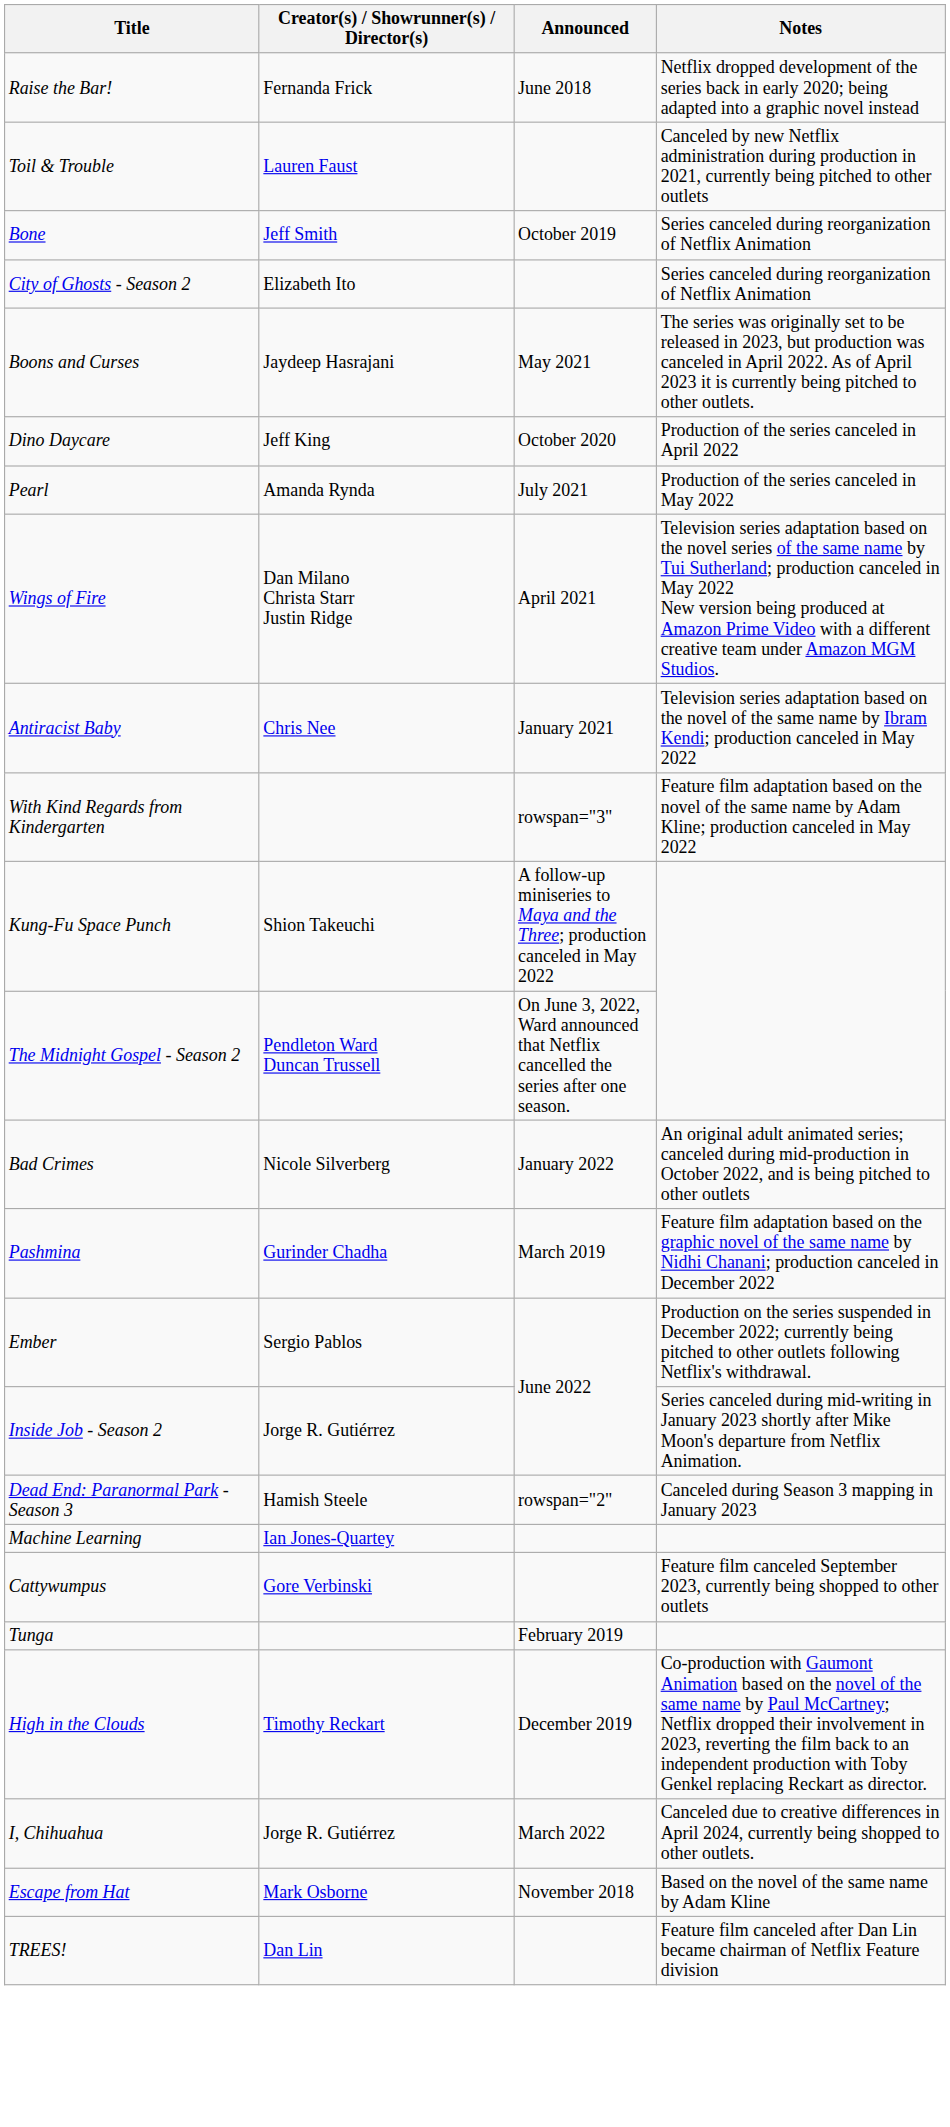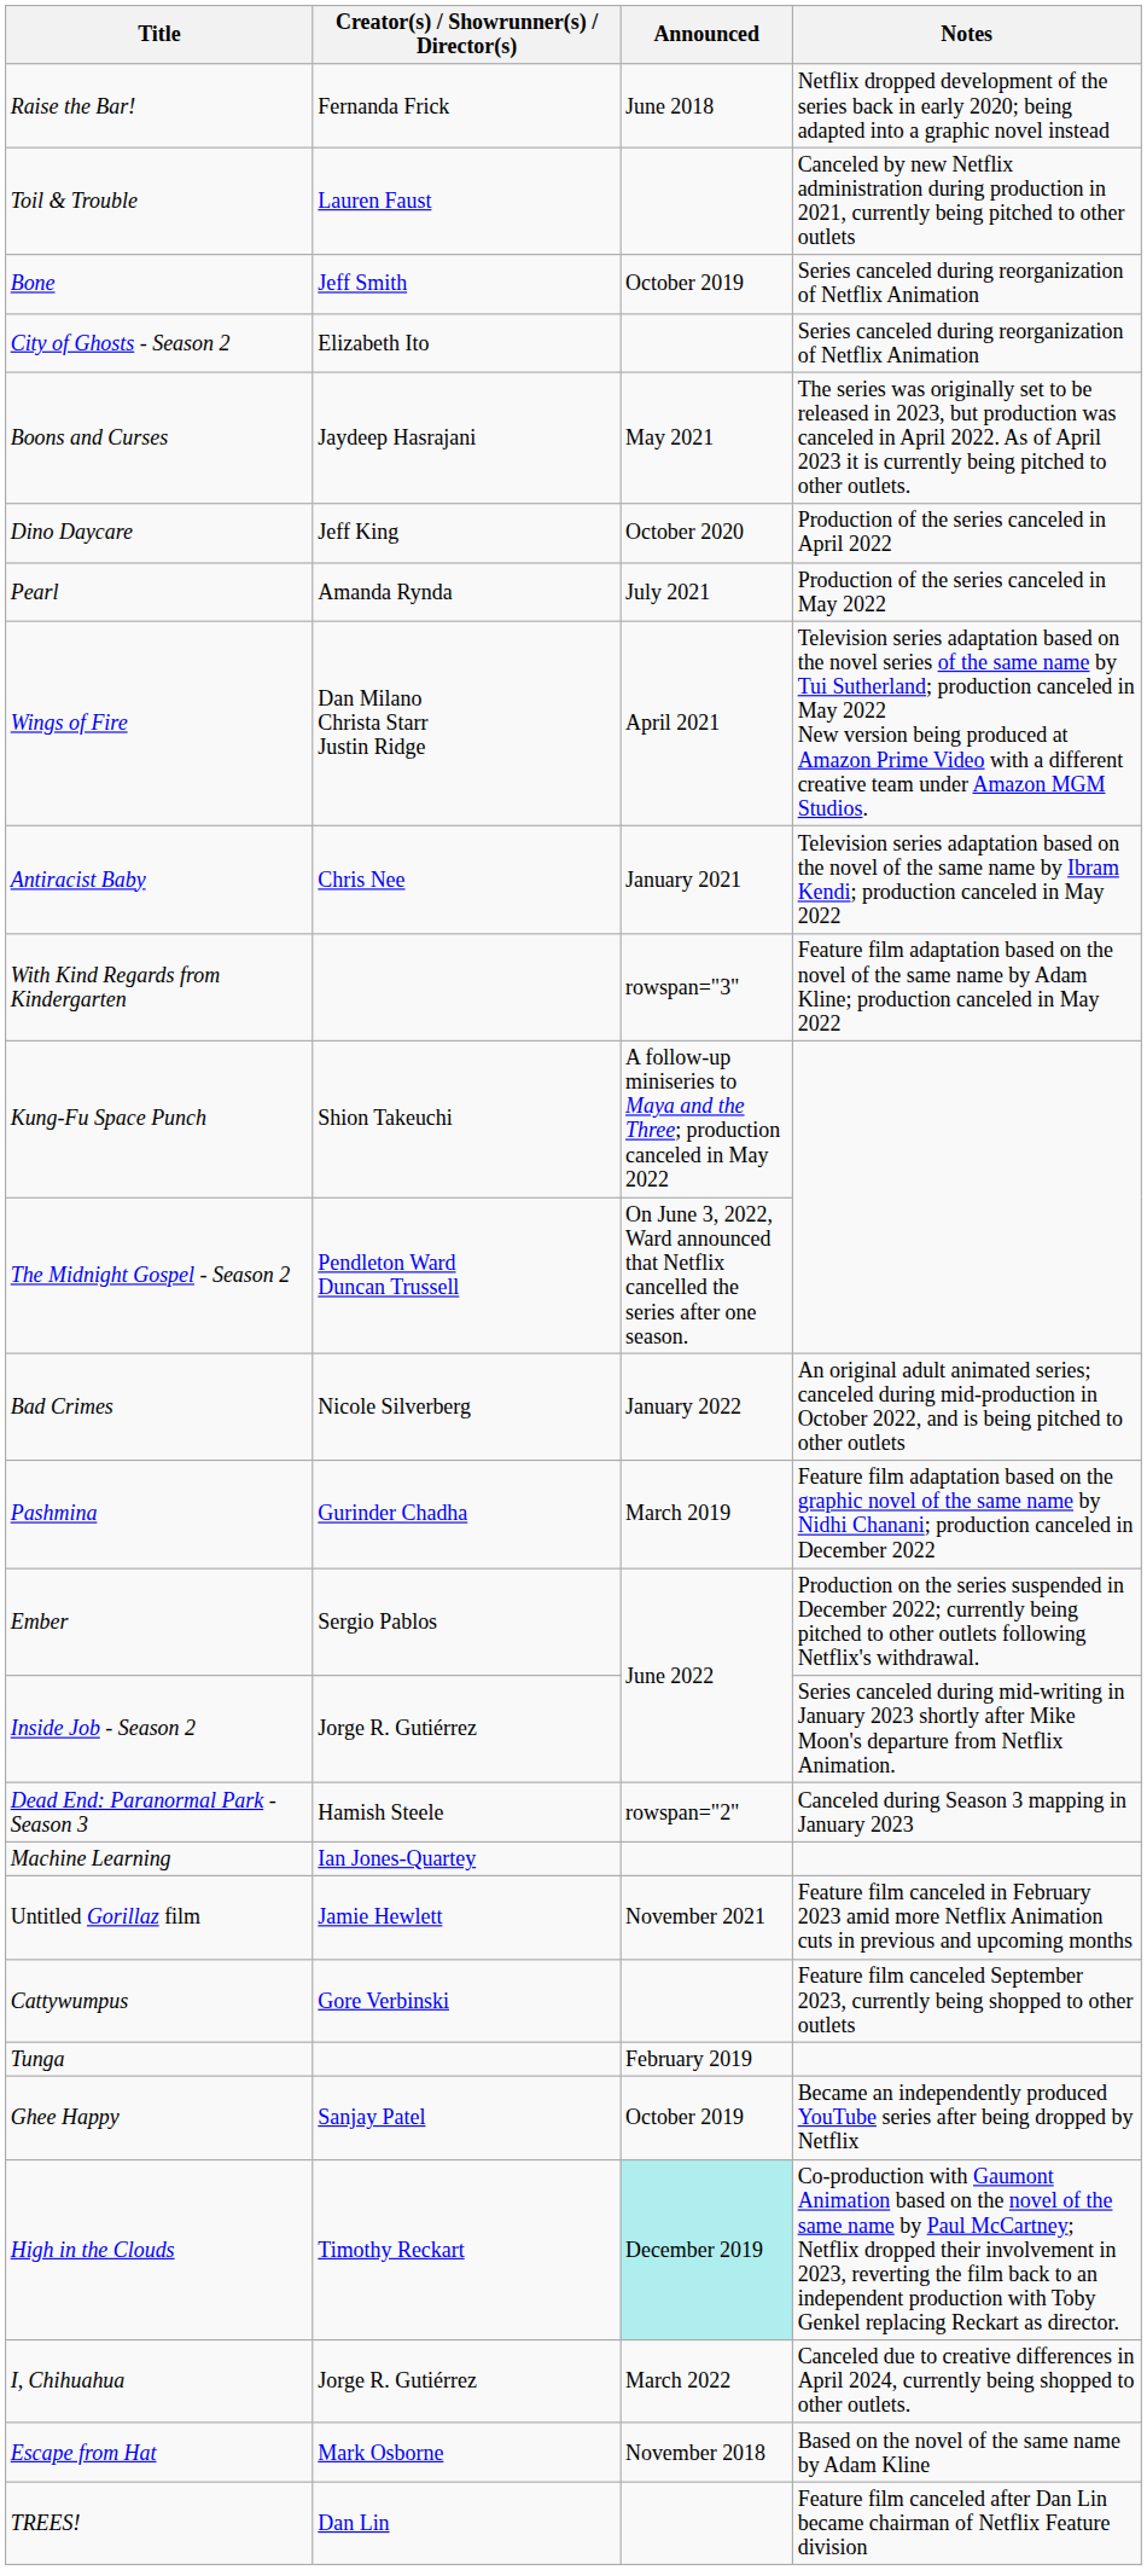+ row: Untitled Gorillaz film | Jamie Hewlett | November 2021 | Feature film canceled in February 2023 amid more Netflix Animation cuts in previous and upcoming months
+ row: Ghee Happy | Sanjay Patel | October 2019 | Became an independently produced YouTube series after being dropped by Netflix
High in the Clouds | Announced: no background -> paleturquoise background
